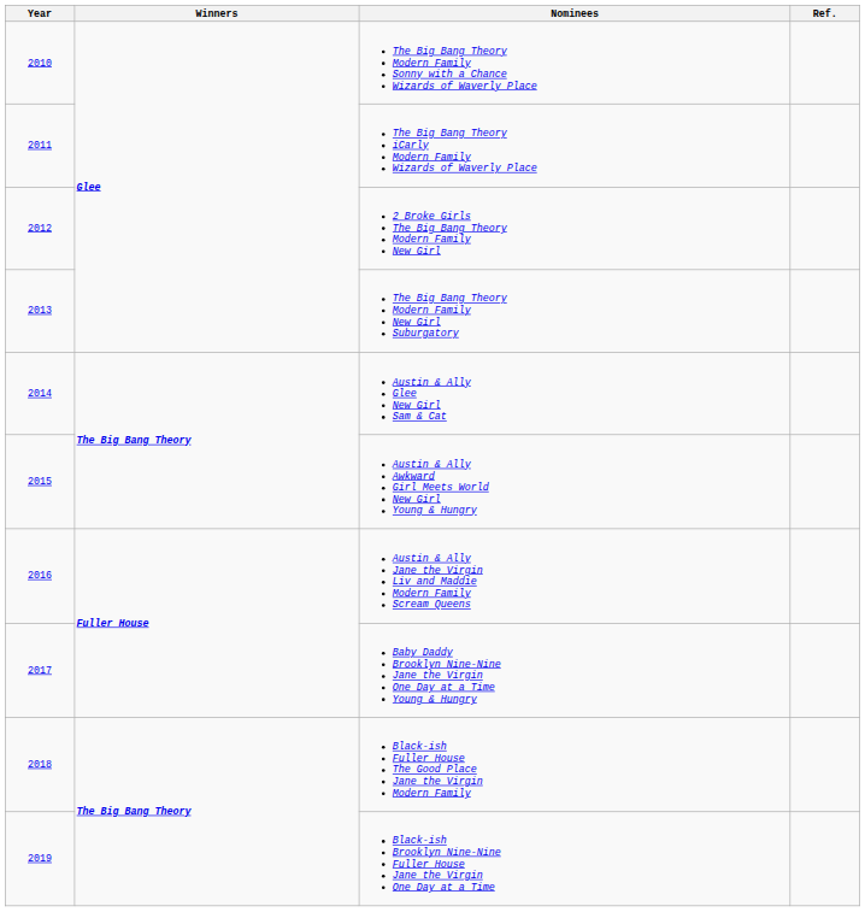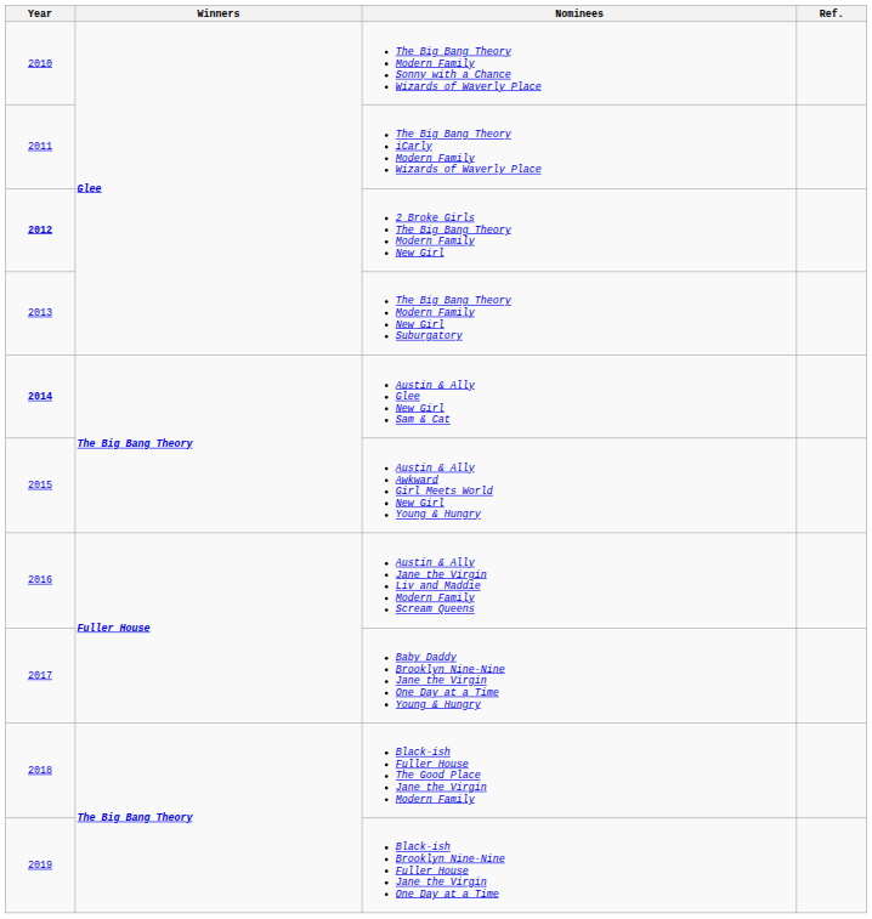2 Broke Girls The Big Bang Theory Modern Family New Girl | Year: normal -> bold
Austin & Ally Glee New Girl Sam & Cat | Year: normal -> bold
